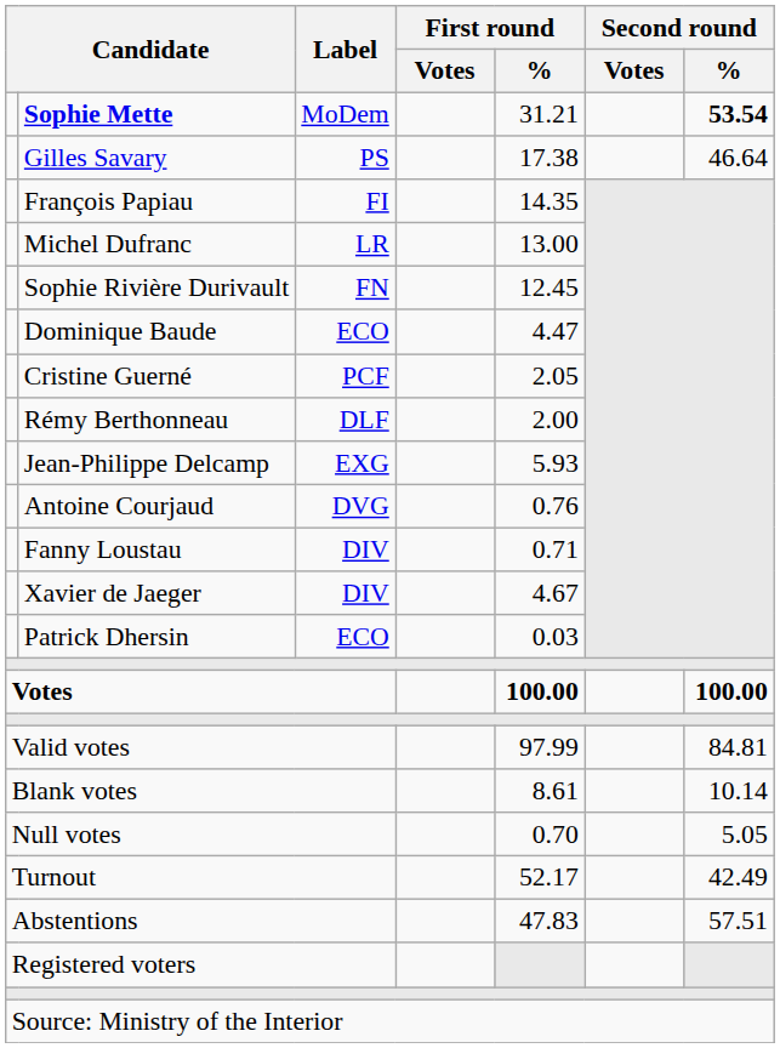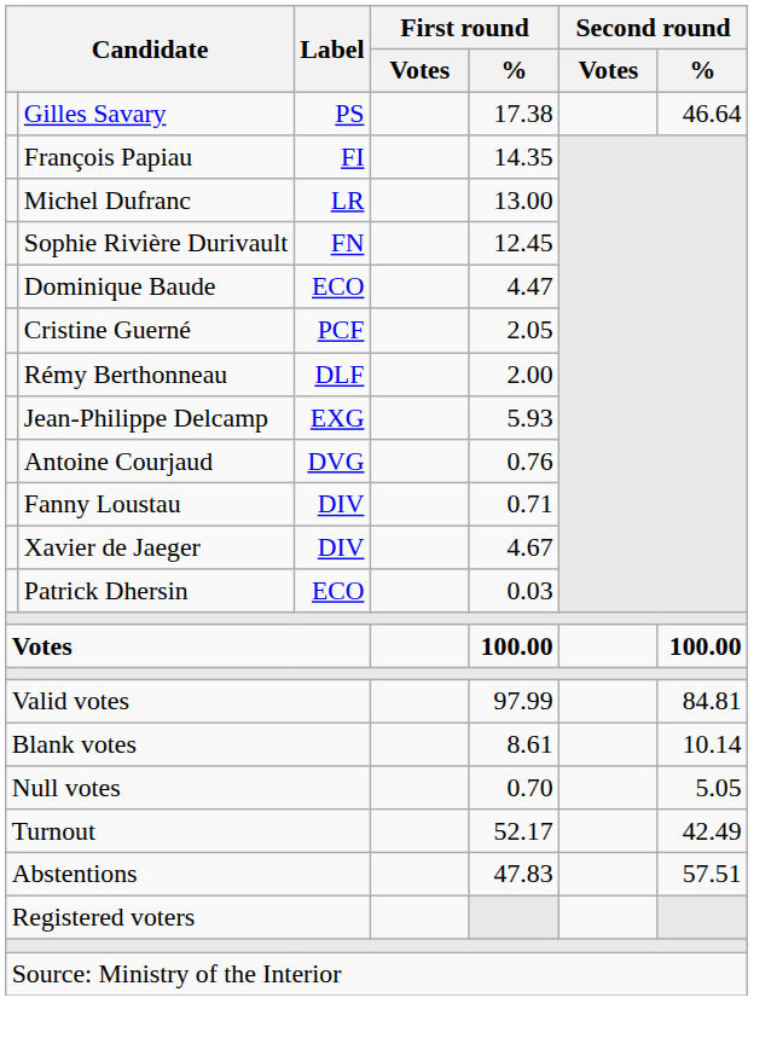- row: Sophie Mette | MoDem | 31.21 | 53.54
